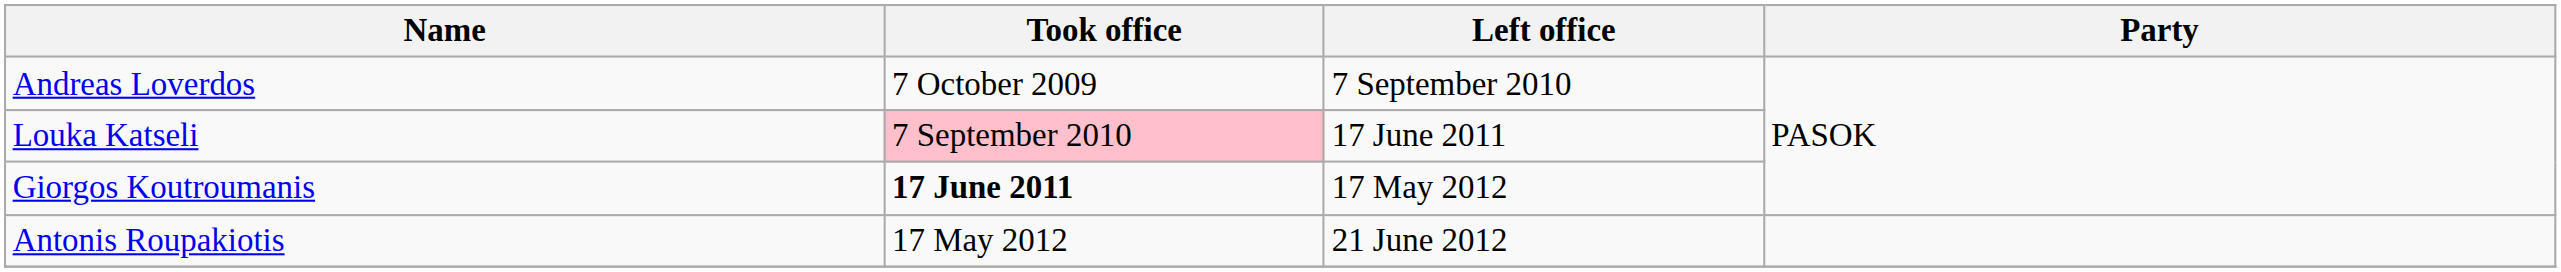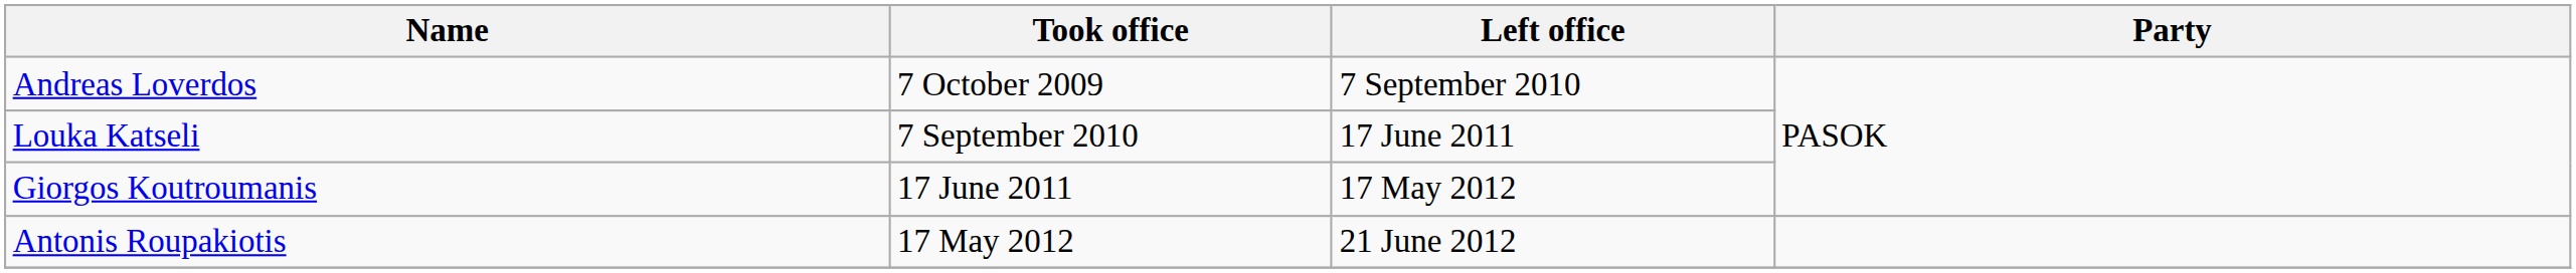Louka Katseli | Took office: pink background -> no background
Giorgos Koutroumanis | Took office: bold -> normal
